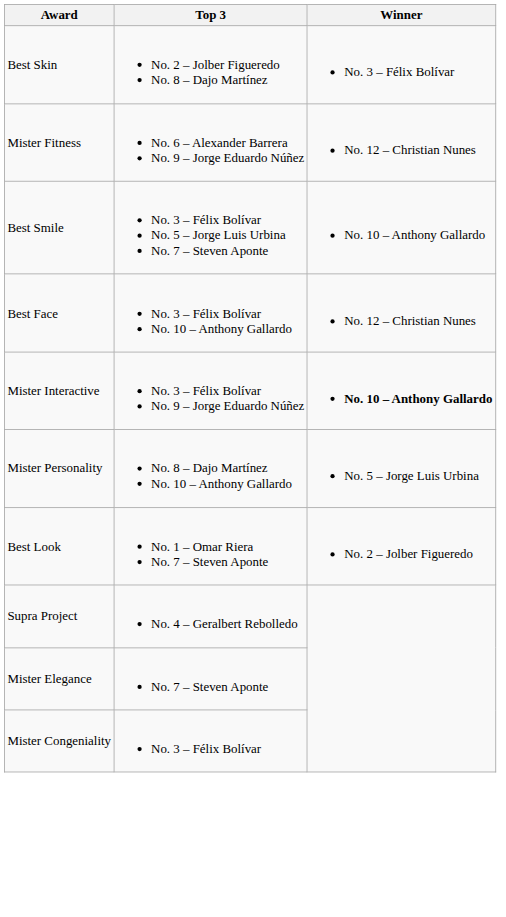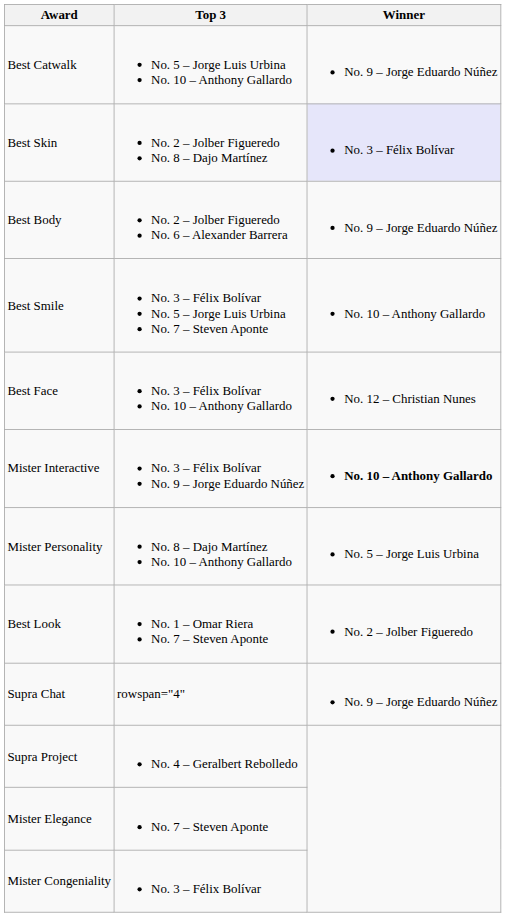+ row: Best Catwalk | No. 5 – Jorge Luis Urbina No. 10 – Anthony Gallardo | No. 9 – Jorge Eduardo Núñez
Best Skin | Winner: no background -> lavender background
+ row: Best Body | No. 2 – Jolber Figueredo No. 6 – Alexander Barrera | No. 9 – Jorge Eduardo Núñez
- row: Mister Fitness | No. 6 – Alexander Barrera No. 9 – Jorge Eduardo Núñez | No. 12 – Christian Nunes
+ row: Supra Chat | rowspan="4" | No. 9 – Jorge Eduardo Núñez
